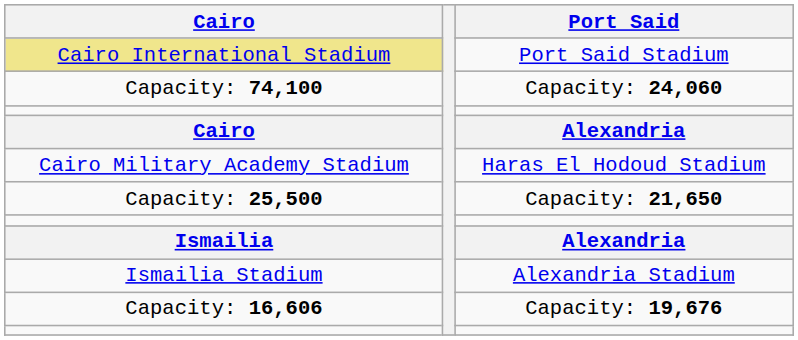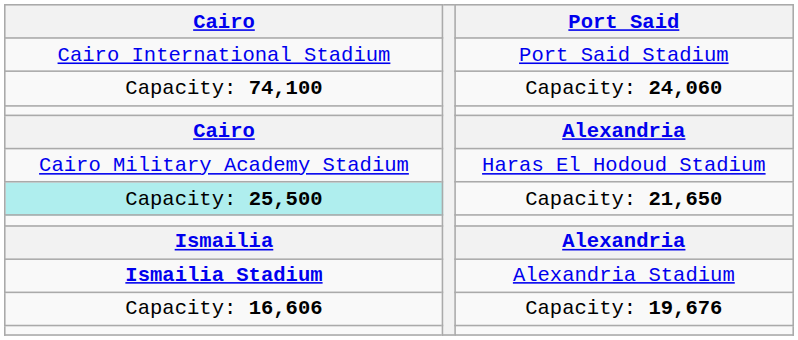Cairo International Stadium | Cairo: khaki background -> no background
Capacity: 25,500 | Cairo: no background -> paleturquoise background
Ismailia Stadium | Cairo: normal -> bold
